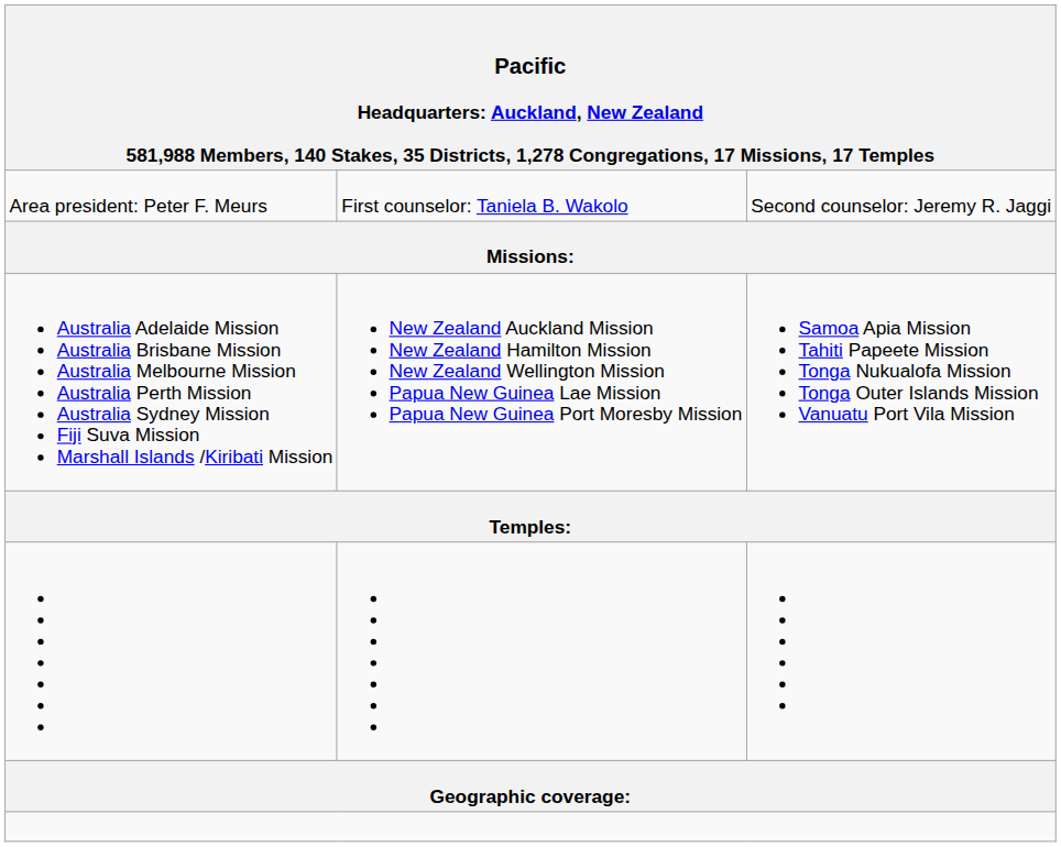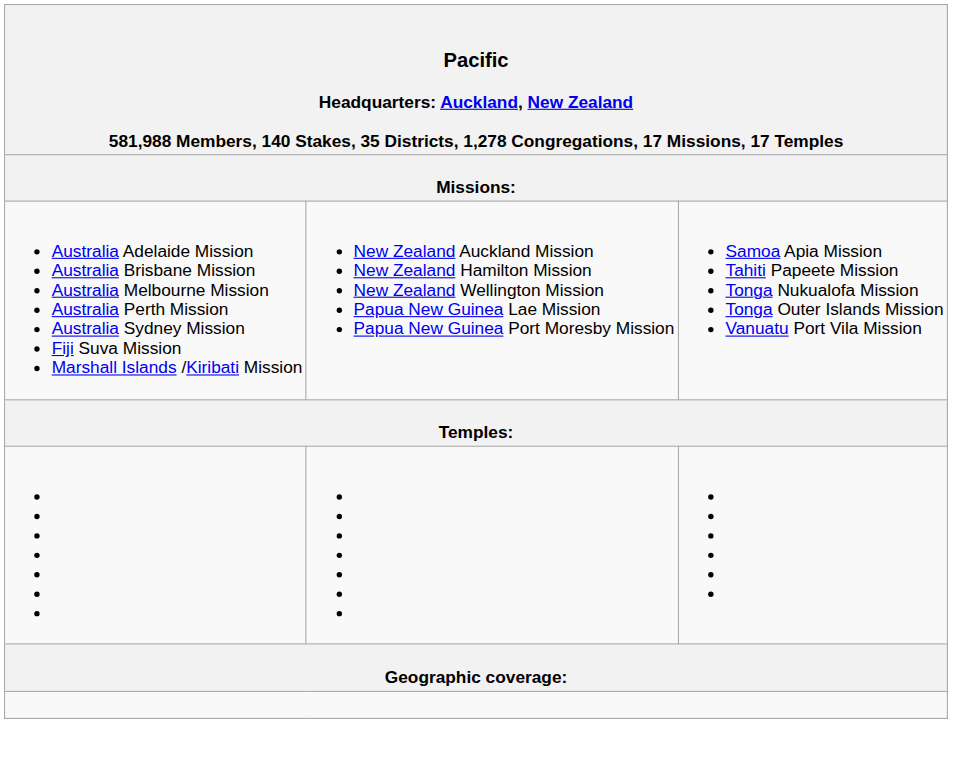- row: Area president: Peter F. Meurs | First counselor: Taniela B. Wakolo | Second counselor: Jeremy R. Jaggi
